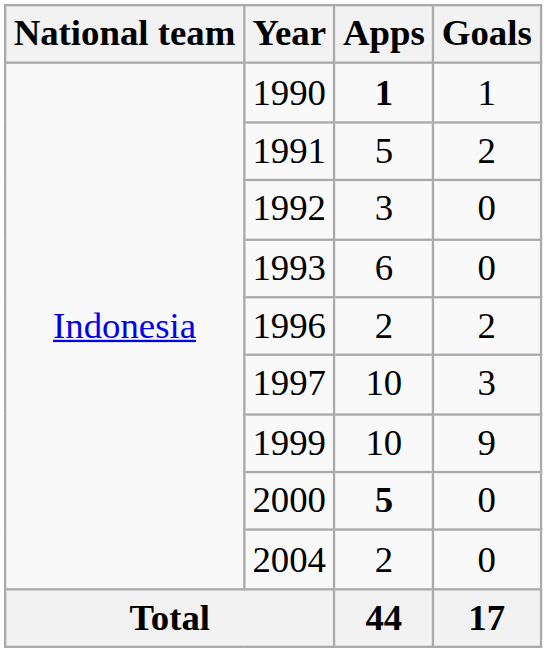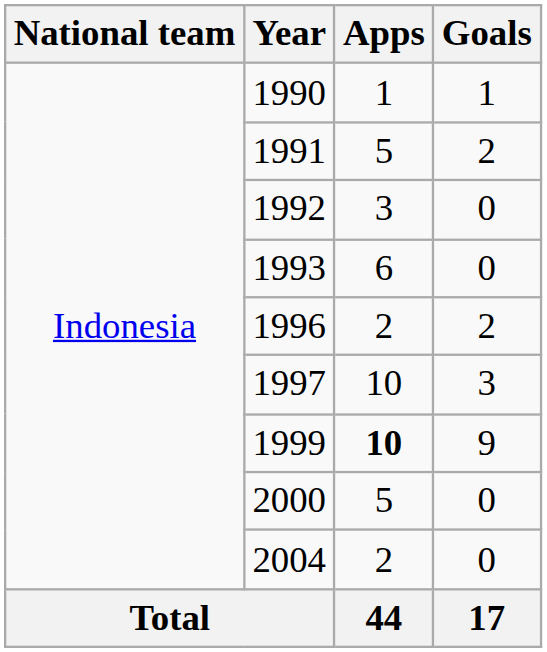1990 | Apps: bold -> normal
1999 | Apps: normal -> bold
2000 | Apps: bold -> normal
